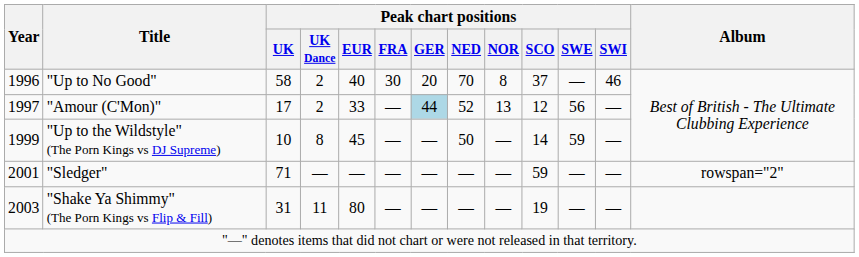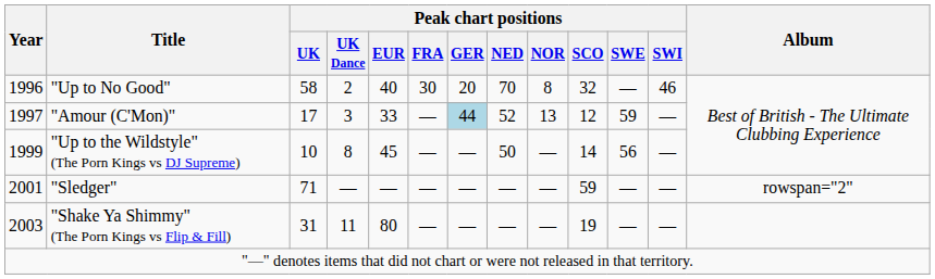"Up to No Good" | Peak chart positions / SCO: 37 -> 32
"Amour (C'Mon)" | Peak chart positions / UK Dance: 2 -> 3
"Amour (C'Mon)" | Peak chart positions / SWE: 56 -> 59
"Up to the Wildstyle" (The Porn Kings vs DJ Supreme) | Peak chart positions / SWE: 59 -> 56
